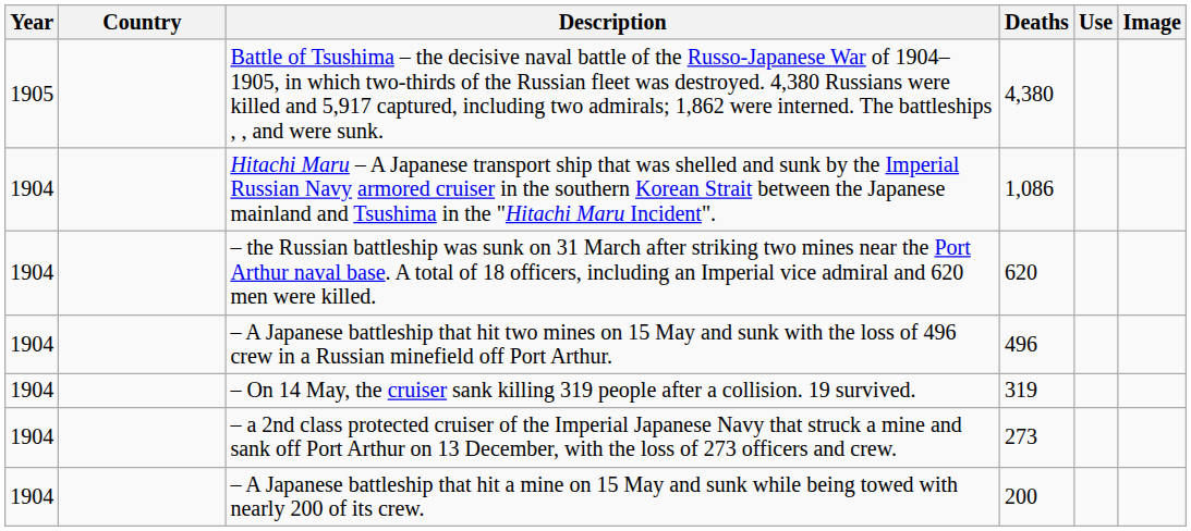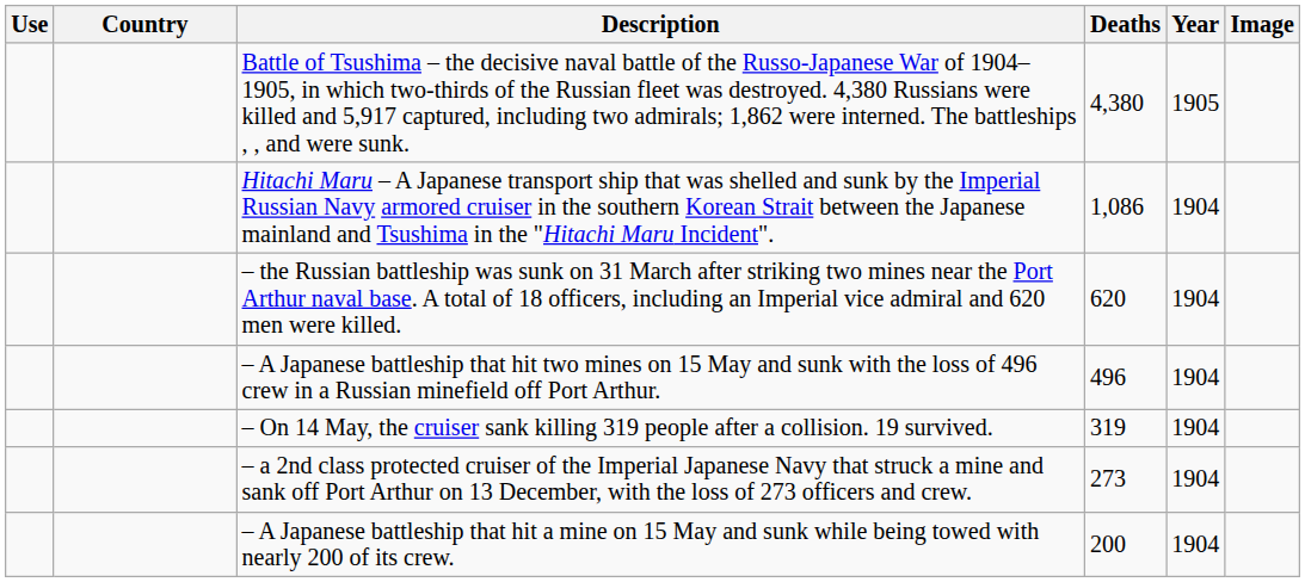columns swapped: Year <-> Use
